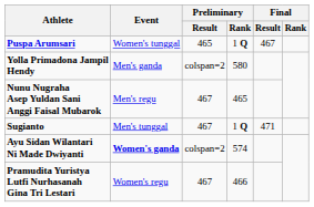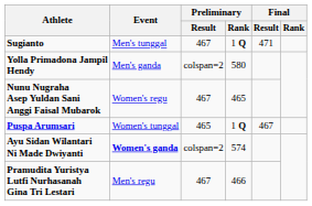rows swapped: Sugianto <-> Puspa Arumsari
Nunu Nugraha Asep Yuldan Sani Anggi Faisal Mubarok | Event: Men's regu -> Women's regu
Pramudita Yuristya Lutfi Nurhasanah Gina Tri Lestari | Event: Women's regu -> Men's regu
